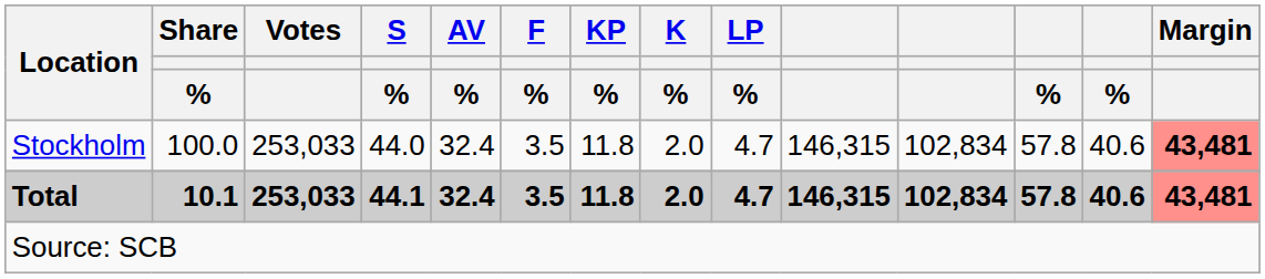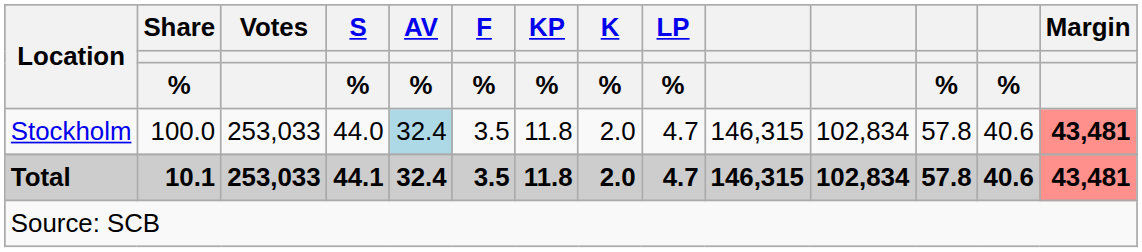Stockholm | AV / %: no background -> lightblue background
